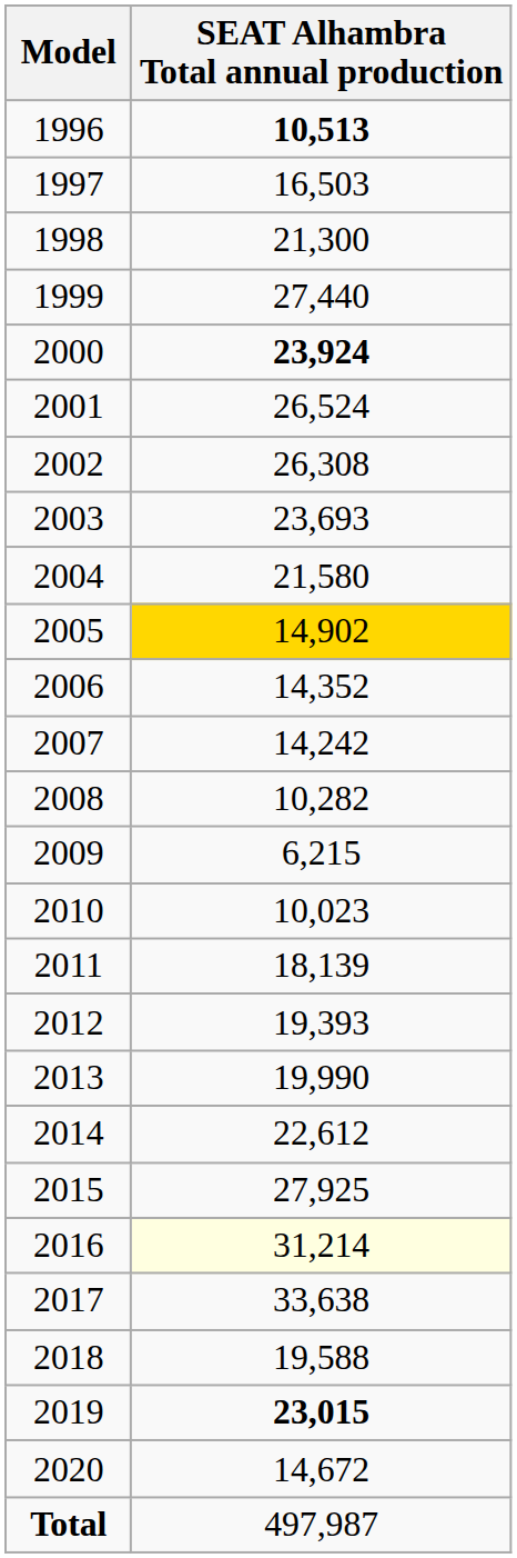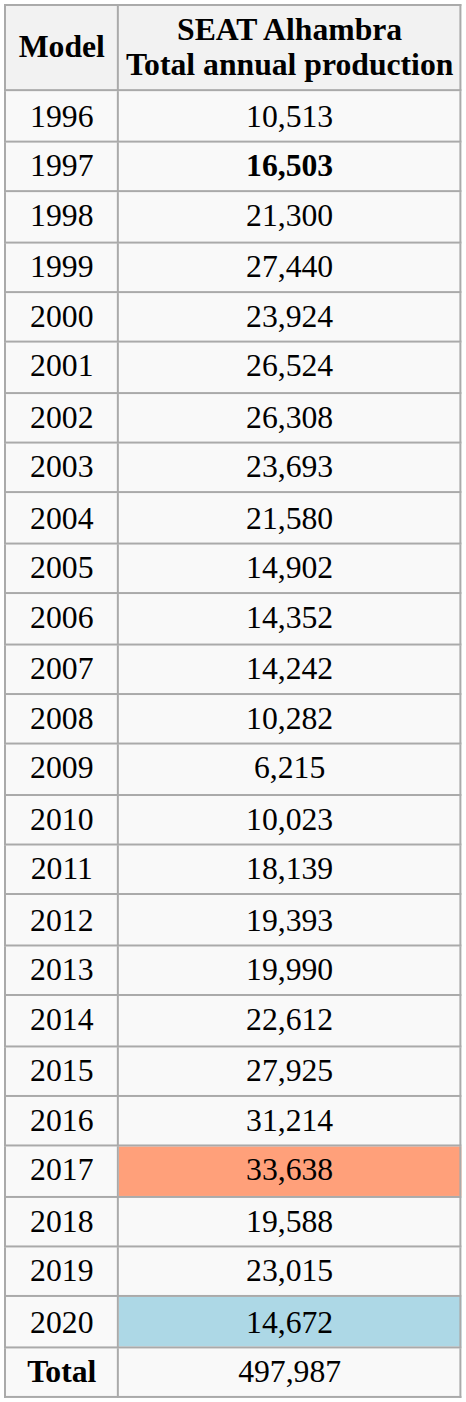1996 | SEAT Alhambra Total annual production: bold -> normal
1997 | SEAT Alhambra Total annual production: normal -> bold
2000 | SEAT Alhambra Total annual production: bold -> normal
2005 | SEAT Alhambra Total annual production: gold background -> no background
2016 | SEAT Alhambra Total annual production: lightyellow background -> no background
2017 | SEAT Alhambra Total annual production: no background -> lightsalmon background
2019 | SEAT Alhambra Total annual production: bold -> normal
2020 | SEAT Alhambra Total annual production: no background -> lightblue background
